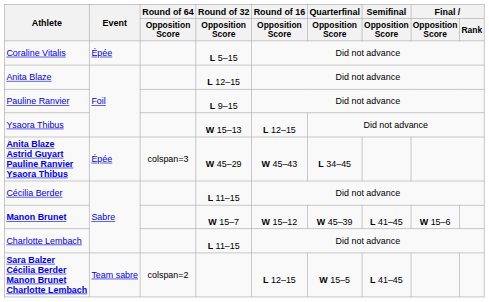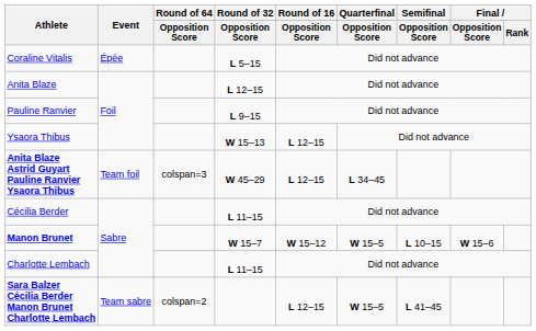Anita Blaze Astrid Guyart Pauline Ranvier Ysaora Thibus | Event: Épée -> Team foil
Anita Blaze Astrid Guyart Pauline Ranvier Ysaora Thibus | Round of 16 / Opposition Score: W 45–43 -> L 12–15
Manon Brunet | Quarterfinal / Opposition Score: W 45–39 -> W 15–5
Manon Brunet | Semifinal / Opposition Score: L 41–45 -> L 10–15
